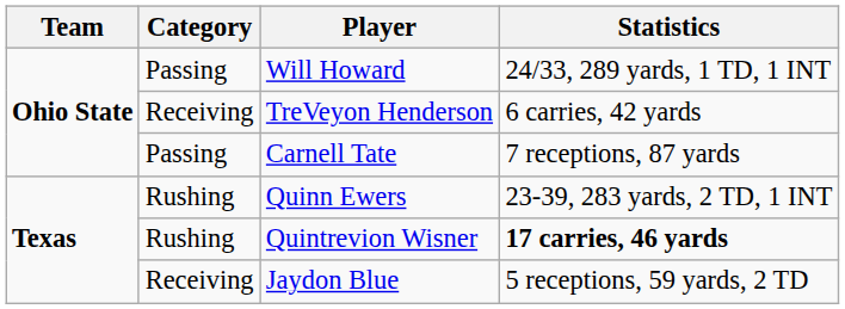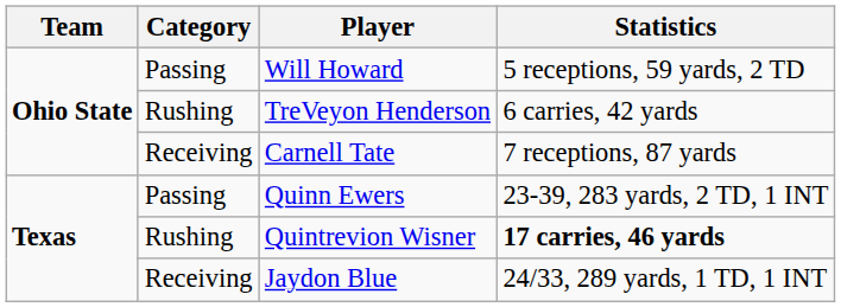Will Howard | Statistics: 24/33, 289 yards, 1 TD, 1 INT -> 5 receptions, 59 yards, 2 TD
TreVeyon Henderson | Category: Receiving -> Rushing
Carnell Tate | Category: Passing -> Receiving
Quinn Ewers | Category: Rushing -> Passing
Jaydon Blue | Statistics: 5 receptions, 59 yards, 2 TD -> 24/33, 289 yards, 1 TD, 1 INT
